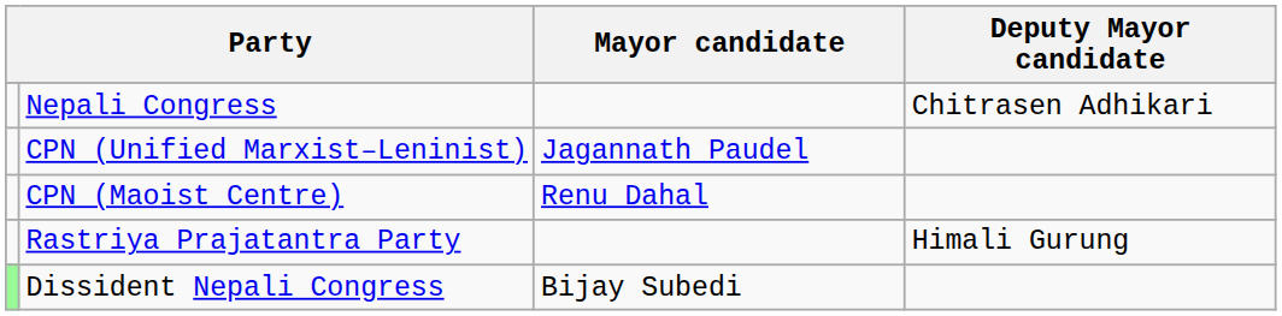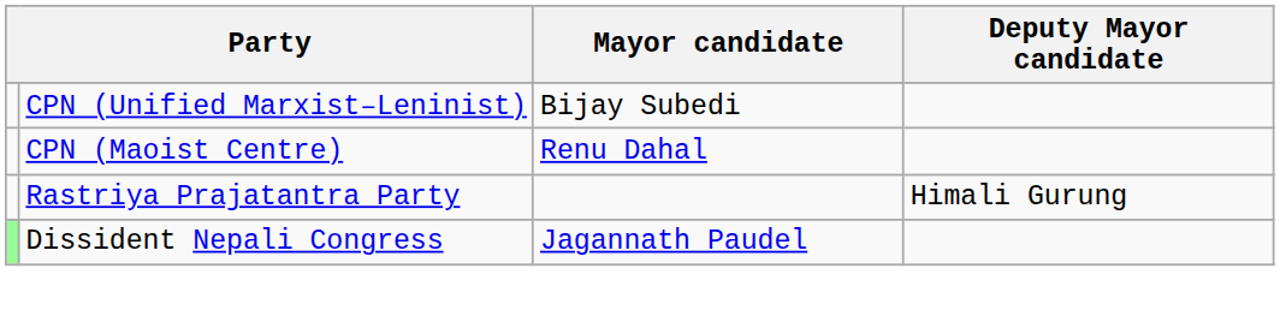- row: Nepali Congress | Chitrasen Adhikari
CPN (Unified Marxist–Leninist) | Mayor candidate: Jagannath Paudel -> Bijay Subedi
Dissident Nepali Congress | Mayor candidate: Bijay Subedi -> Jagannath Paudel
